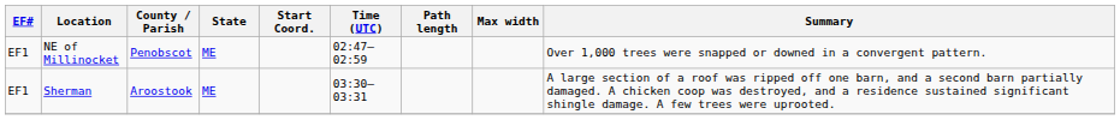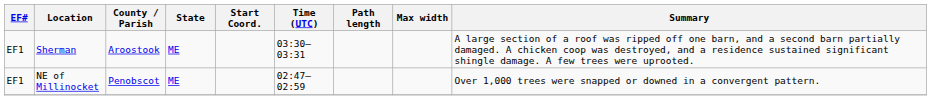rows swapped: NE of Millinocket <-> Sherman
